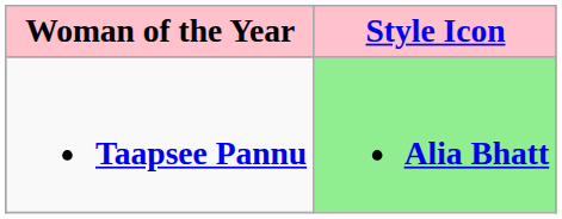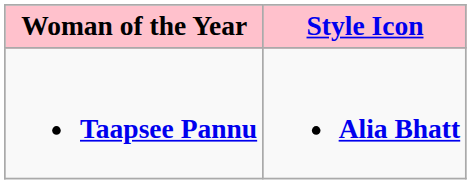Taapsee Pannu | Style Icon: lightgreen background -> no background
